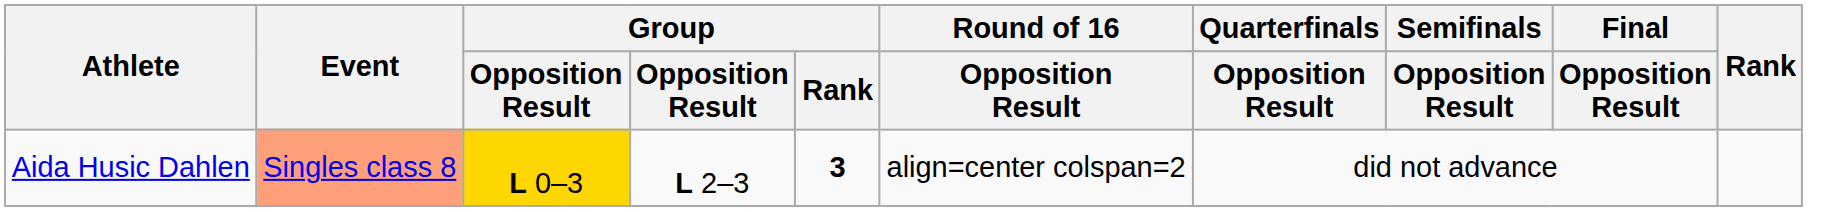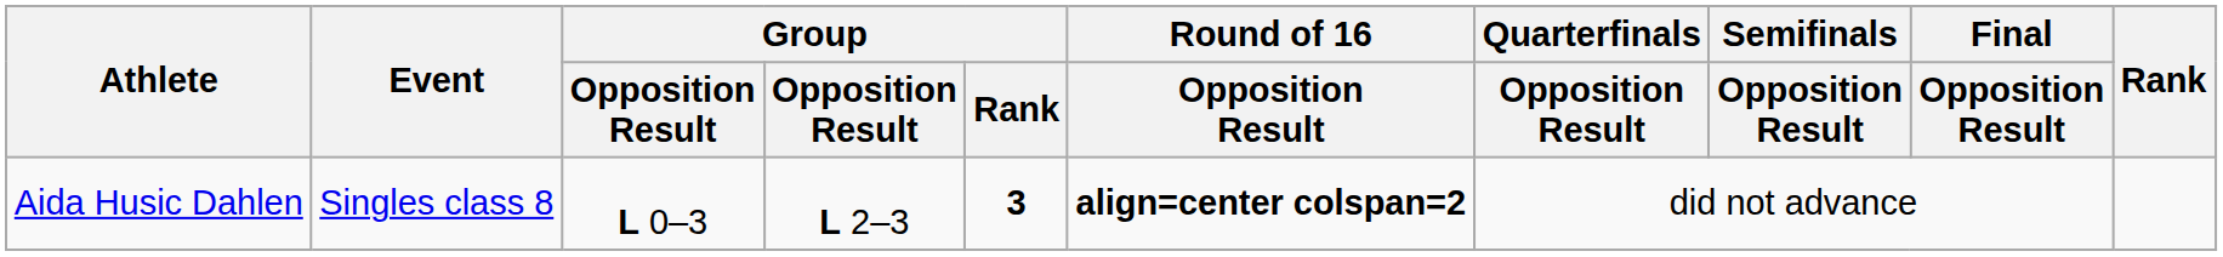Aida Husic Dahlen | Event: lightsalmon background -> no background
Aida Husic Dahlen | column 3: gold background -> no background
Aida Husic Dahlen | Round of 16 / Opposition Result: normal -> bold
